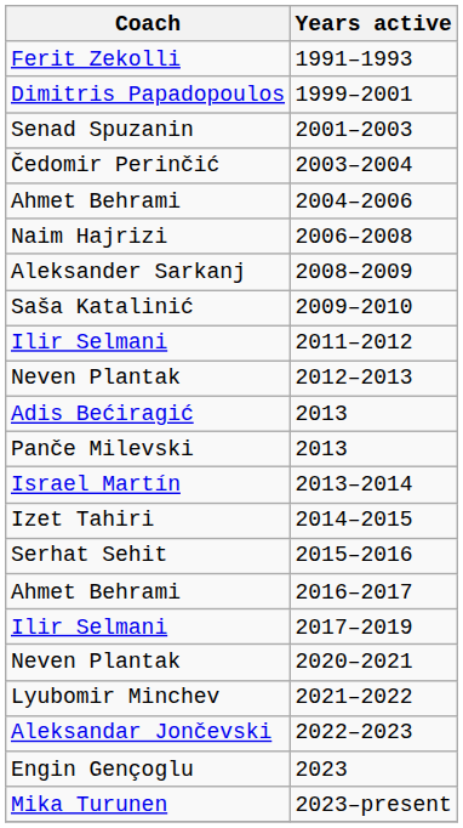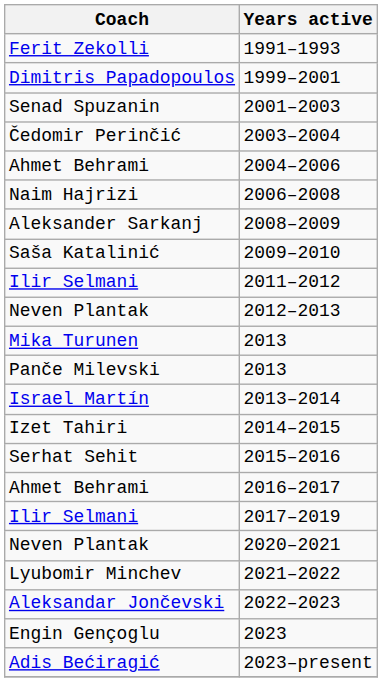row 12 | Coach: Adis Bećiragić -> Mika Turunen
row 23 | Coach: Mika Turunen -> Adis Bećiragić
